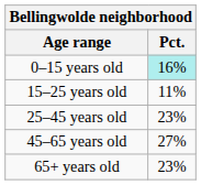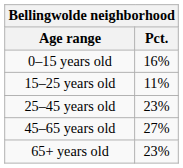0–15 years old | Pct.: paleturquoise background -> no background
